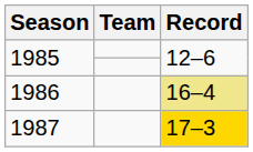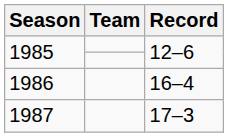1986 | Record: khaki background -> no background
1987 | Record: gold background -> no background
